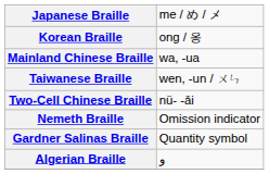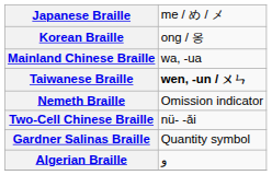Taiwanese Braille | column 2: normal -> bold
rows swapped: Two-Cell Chinese Braille <-> Nemeth Braille
